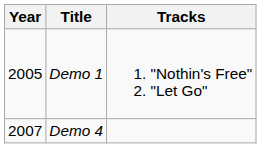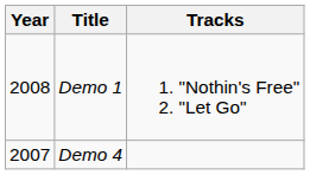Demo 1 | Year: 2005 -> 2008
